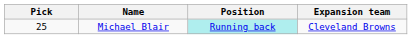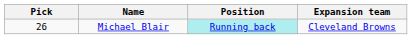Michael Blair | Pick: 25 -> 26
